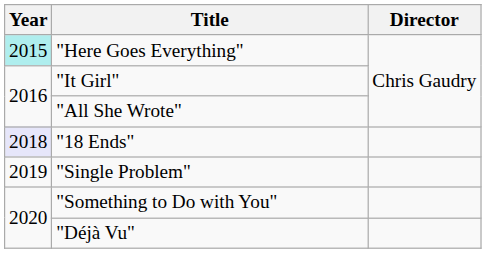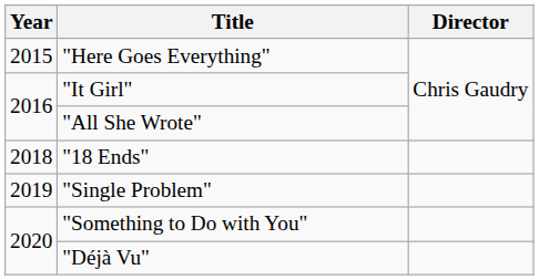"Here Goes Everything" | Year: paleturquoise background -> no background
"18 Ends" | Year: lavender background -> no background
